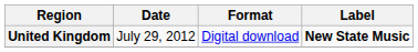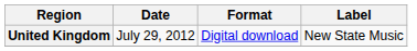United Kingdom | Label: bold -> normal
